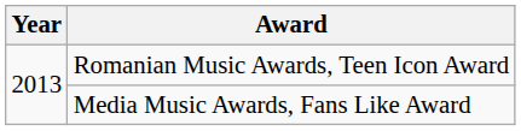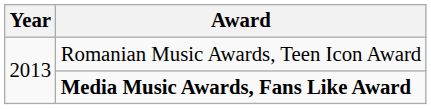Media Music Awards, Fans Like Award | Award: normal -> bold
